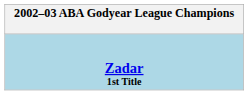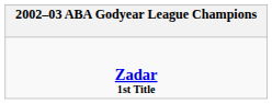row 2 | column 1: lightblue background -> no background
